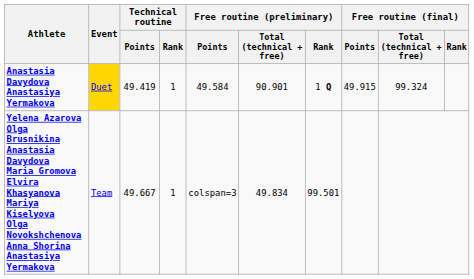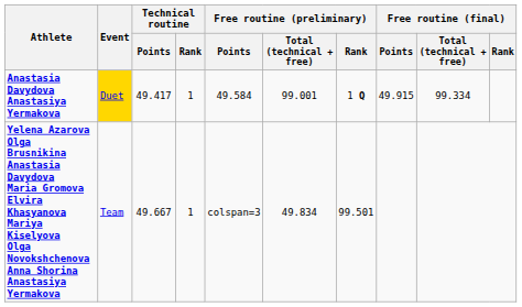Anastasia Davydova Anastasiya Yermakova | Technical routine / Points: 49.419 -> 49.417
Anastasia Davydova Anastasiya Yermakova | Free routine (preliminary) / Total (technical + free): 90.901 -> 99.001
Anastasia Davydova Anastasiya Yermakova | Free routine (final) / Total (technical + free): 99.324 -> 99.334
